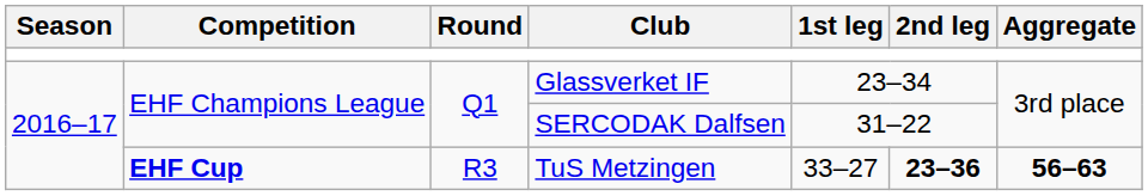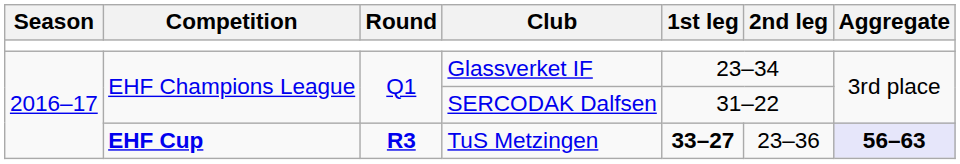TuS Metzingen | Round: normal -> bold
TuS Metzingen | 1st leg: normal -> bold
TuS Metzingen | 2nd leg: bold -> normal
TuS Metzingen | Aggregate: no background -> lavender background
